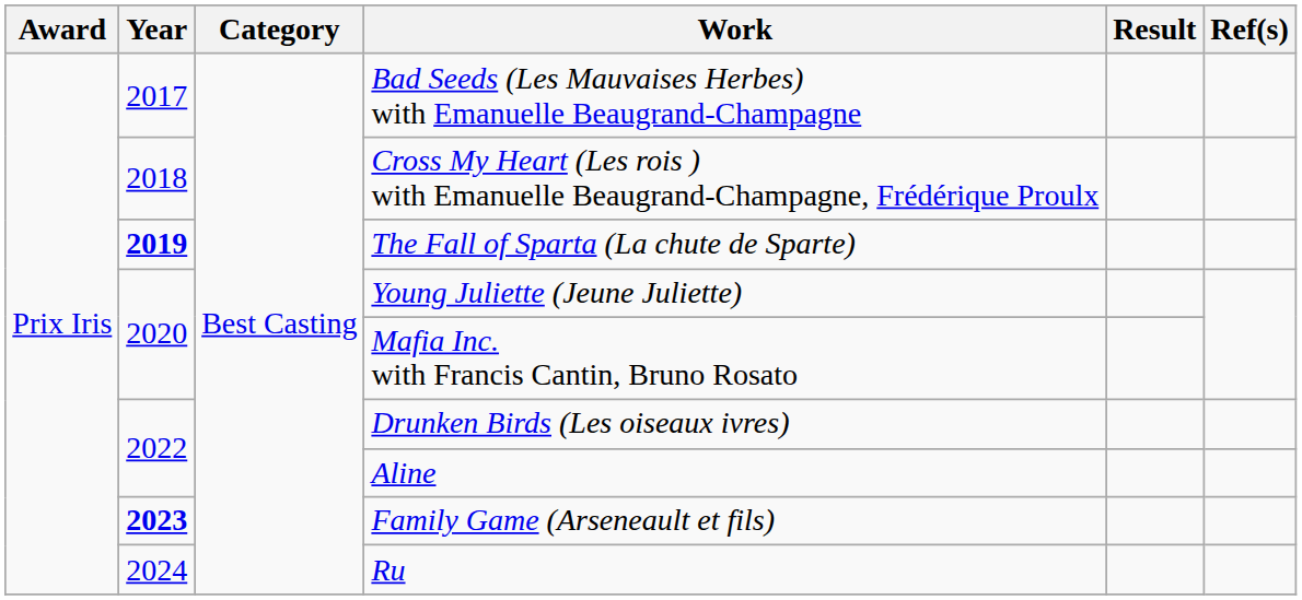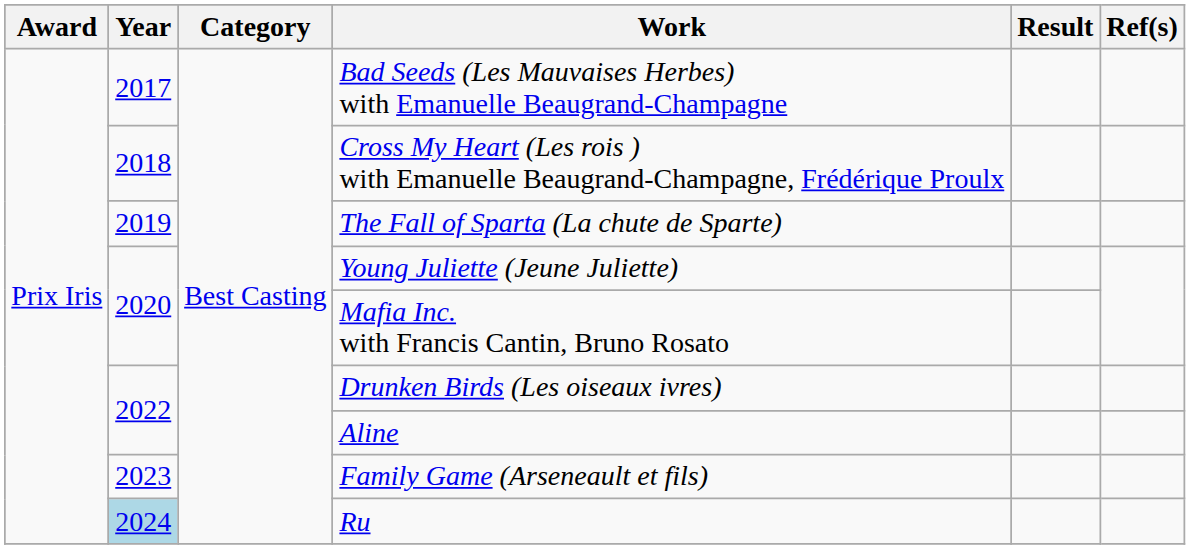The Fall of Sparta (La chute de Sparte) | Year: bold -> normal
Family Game (Arseneault et fils) | Year: bold -> normal
Ru | Year: no background -> lightblue background
